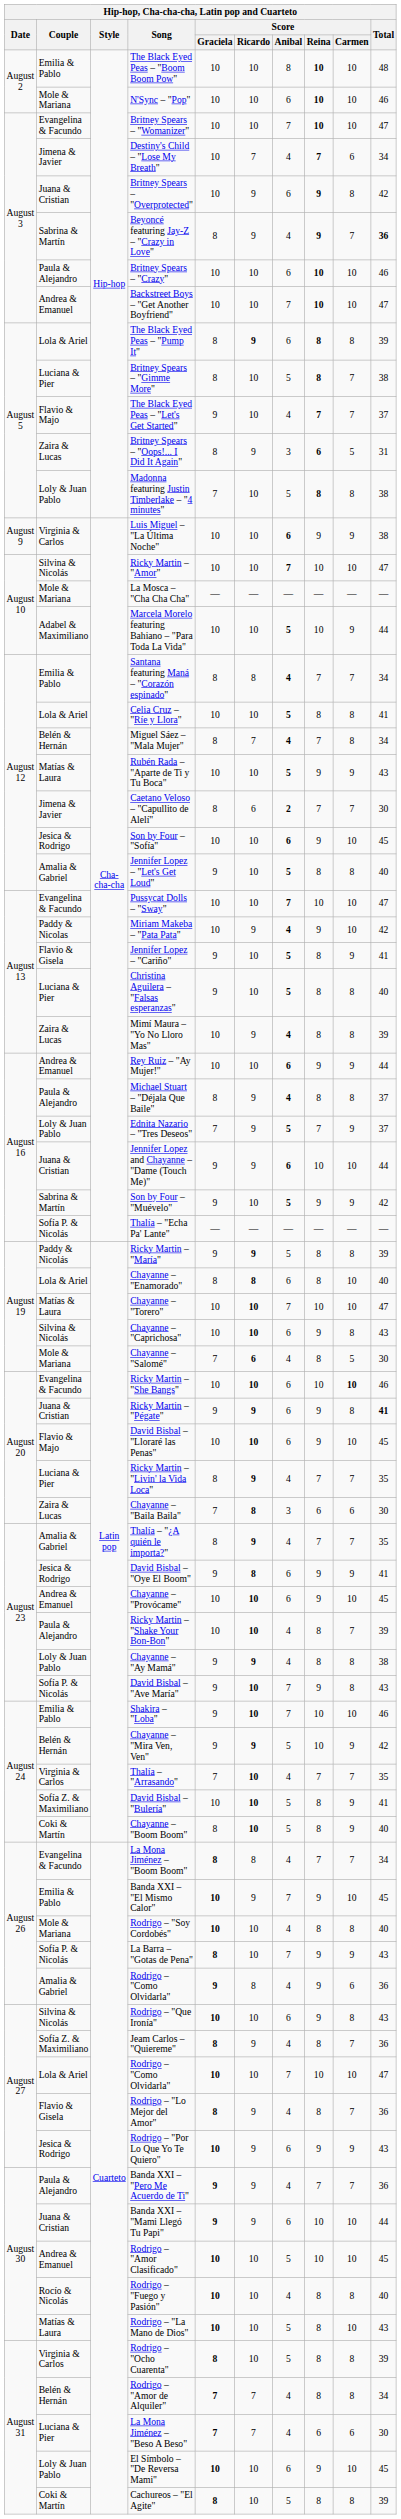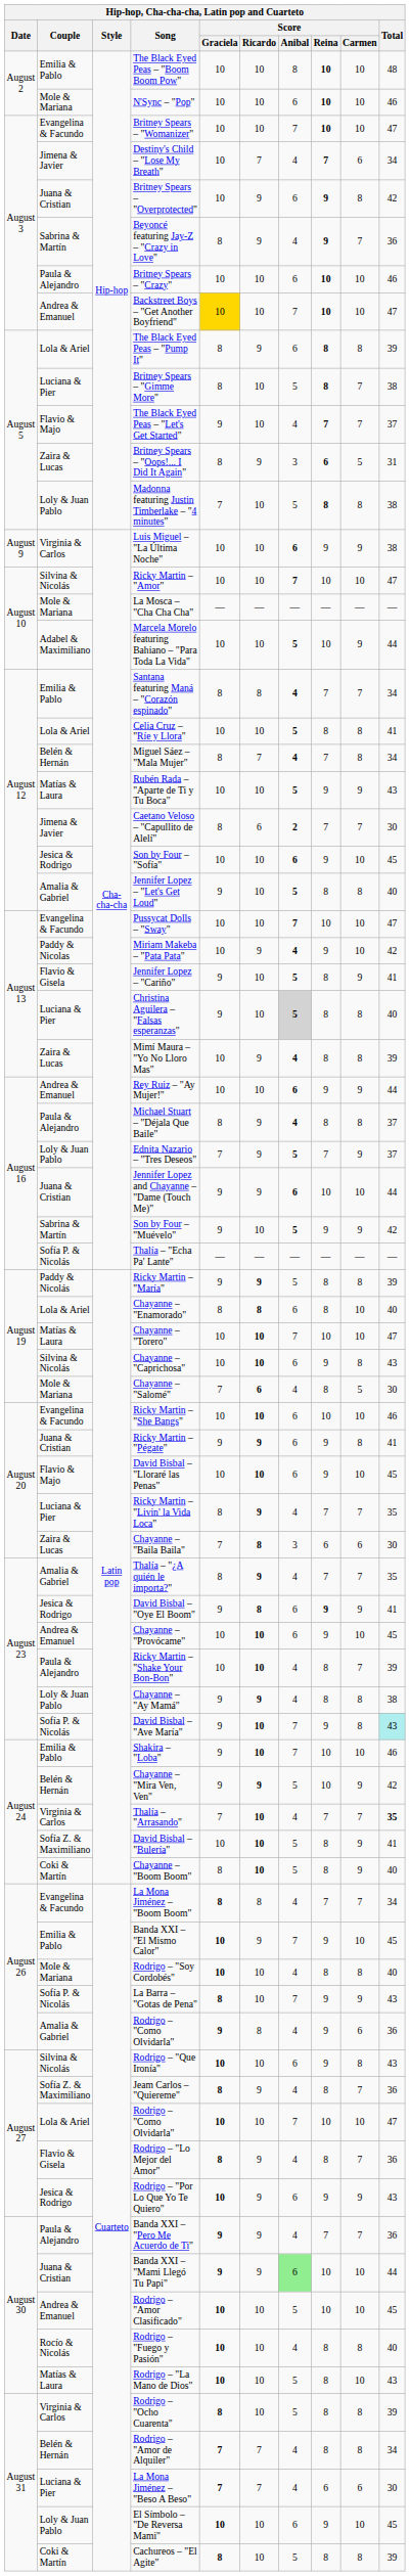Beyoncé featuring Jay-Z – "Crazy in Love" | Total: bold -> normal
Backstreet Boys – "Get Another Boyfriend" | Score / Graciela: no background -> gold background
The Black Eyed Peas – "Pump It" | Score / Ricardo: bold -> normal
Christina Aguilera – "Falsas esperanzas" | Score / Anibal: no background -> lightgrey background
Ricky Martin – "She Bangs" | Score / Carmen: bold -> normal
Ricky Martin – "Pégate" | Total: bold -> normal
David Bisbal – "Oye El Boom" | Score / Reina: normal -> bold
David Bisbal – "Ave María" | Total: no background -> paleturquoise background
Thalía – "Arrasando" | Total: normal -> bold
Banda XXI – "Mami Llegó Tu Papi" | Score / Anibal: no background -> lightgreen background
